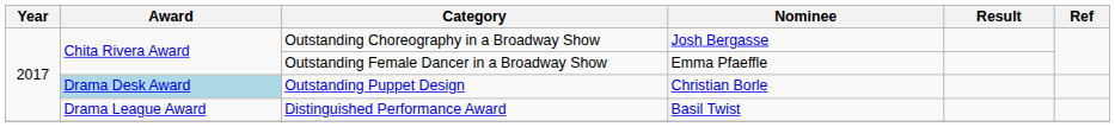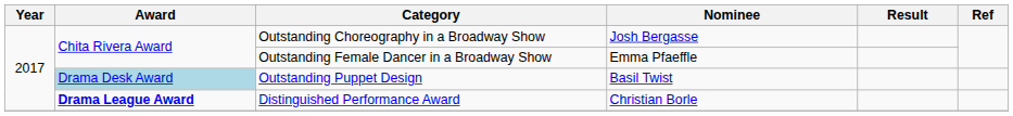Outstanding Puppet Design | Nominee: Christian Borle -> Basil Twist
Distinguished Performance Award | Award: normal -> bold
Distinguished Performance Award | Nominee: Basil Twist -> Christian Borle
